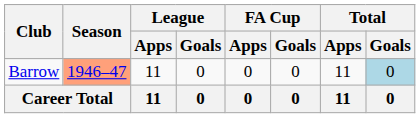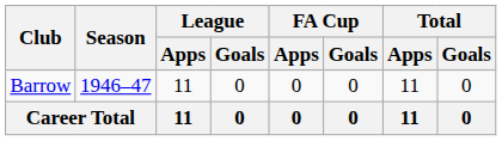Barrow | Season: lightsalmon background -> no background
Barrow | Total / Goals: lightblue background -> no background
